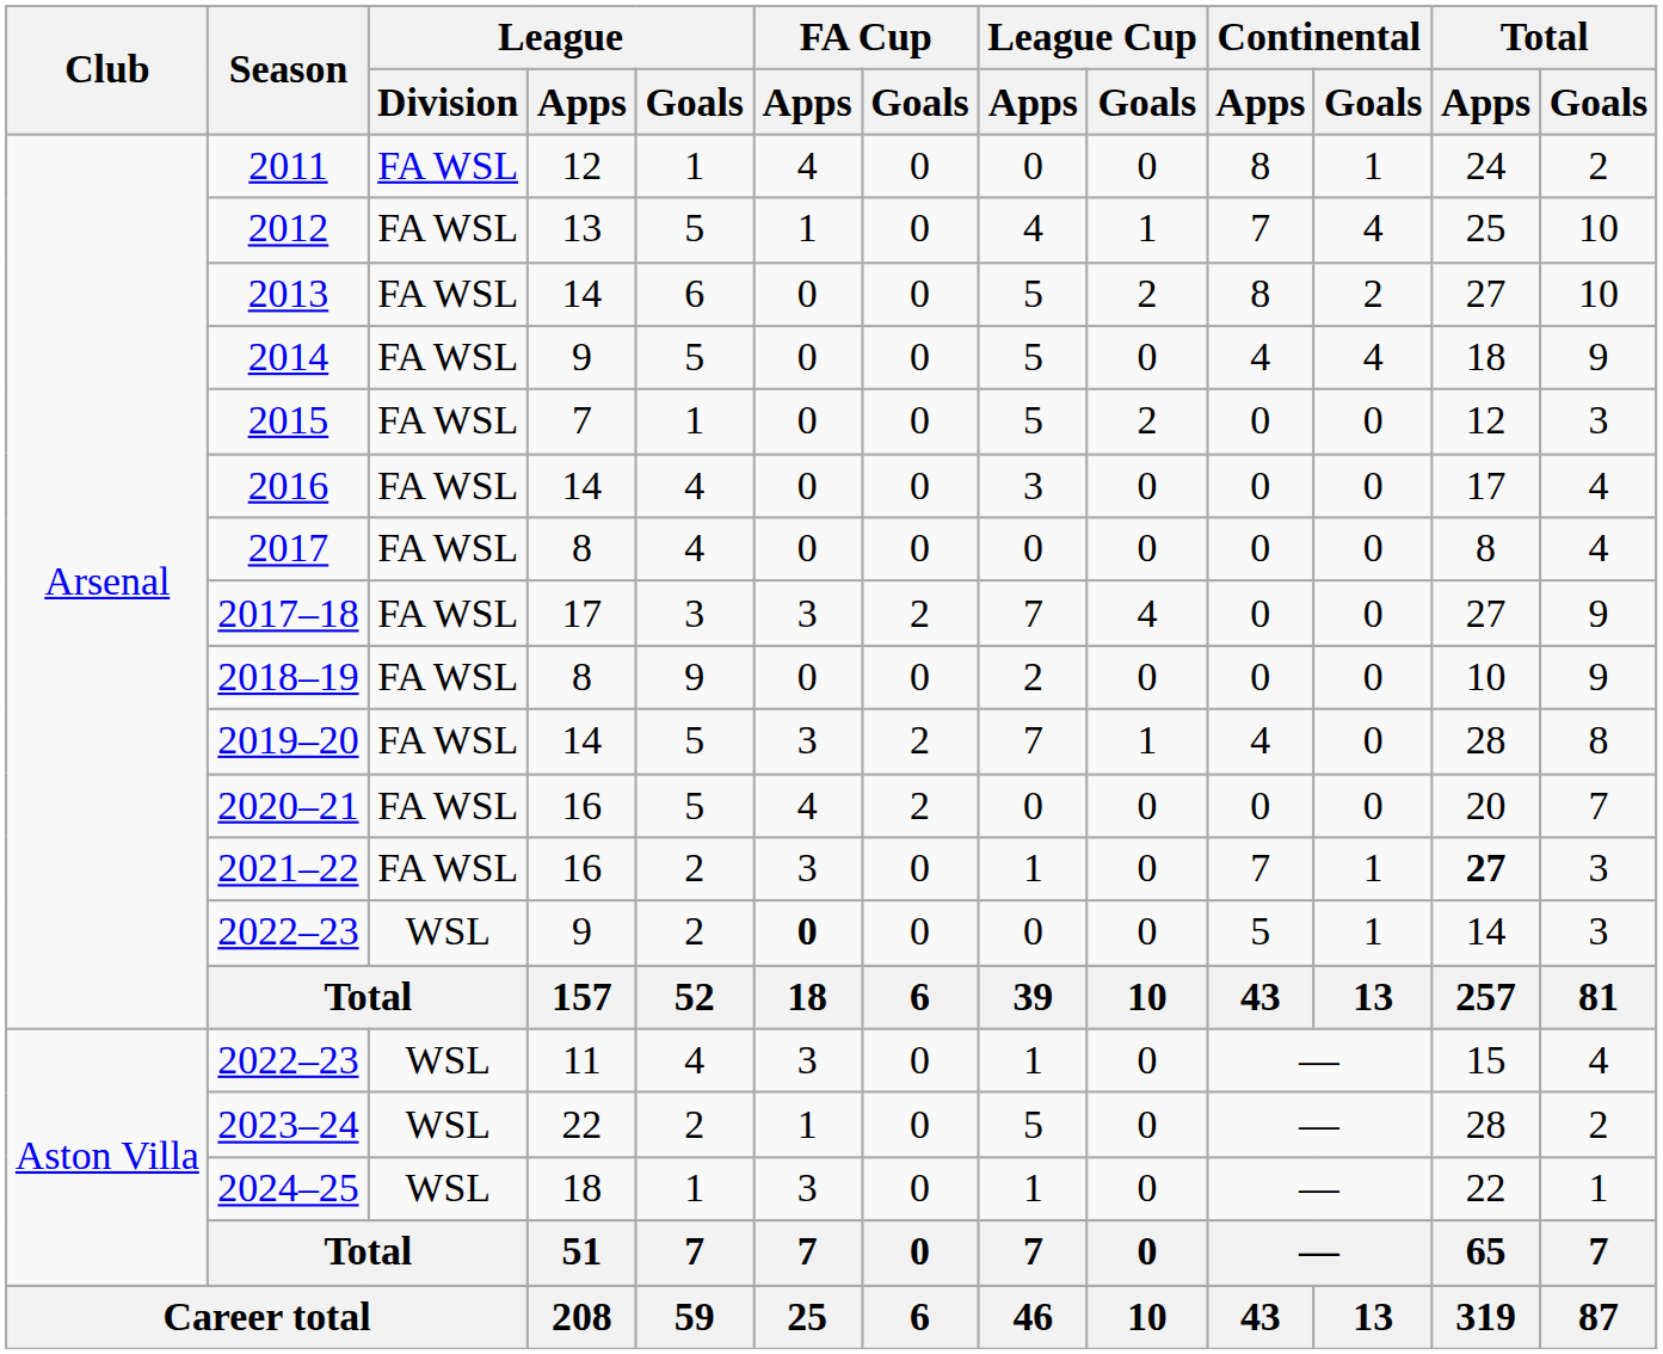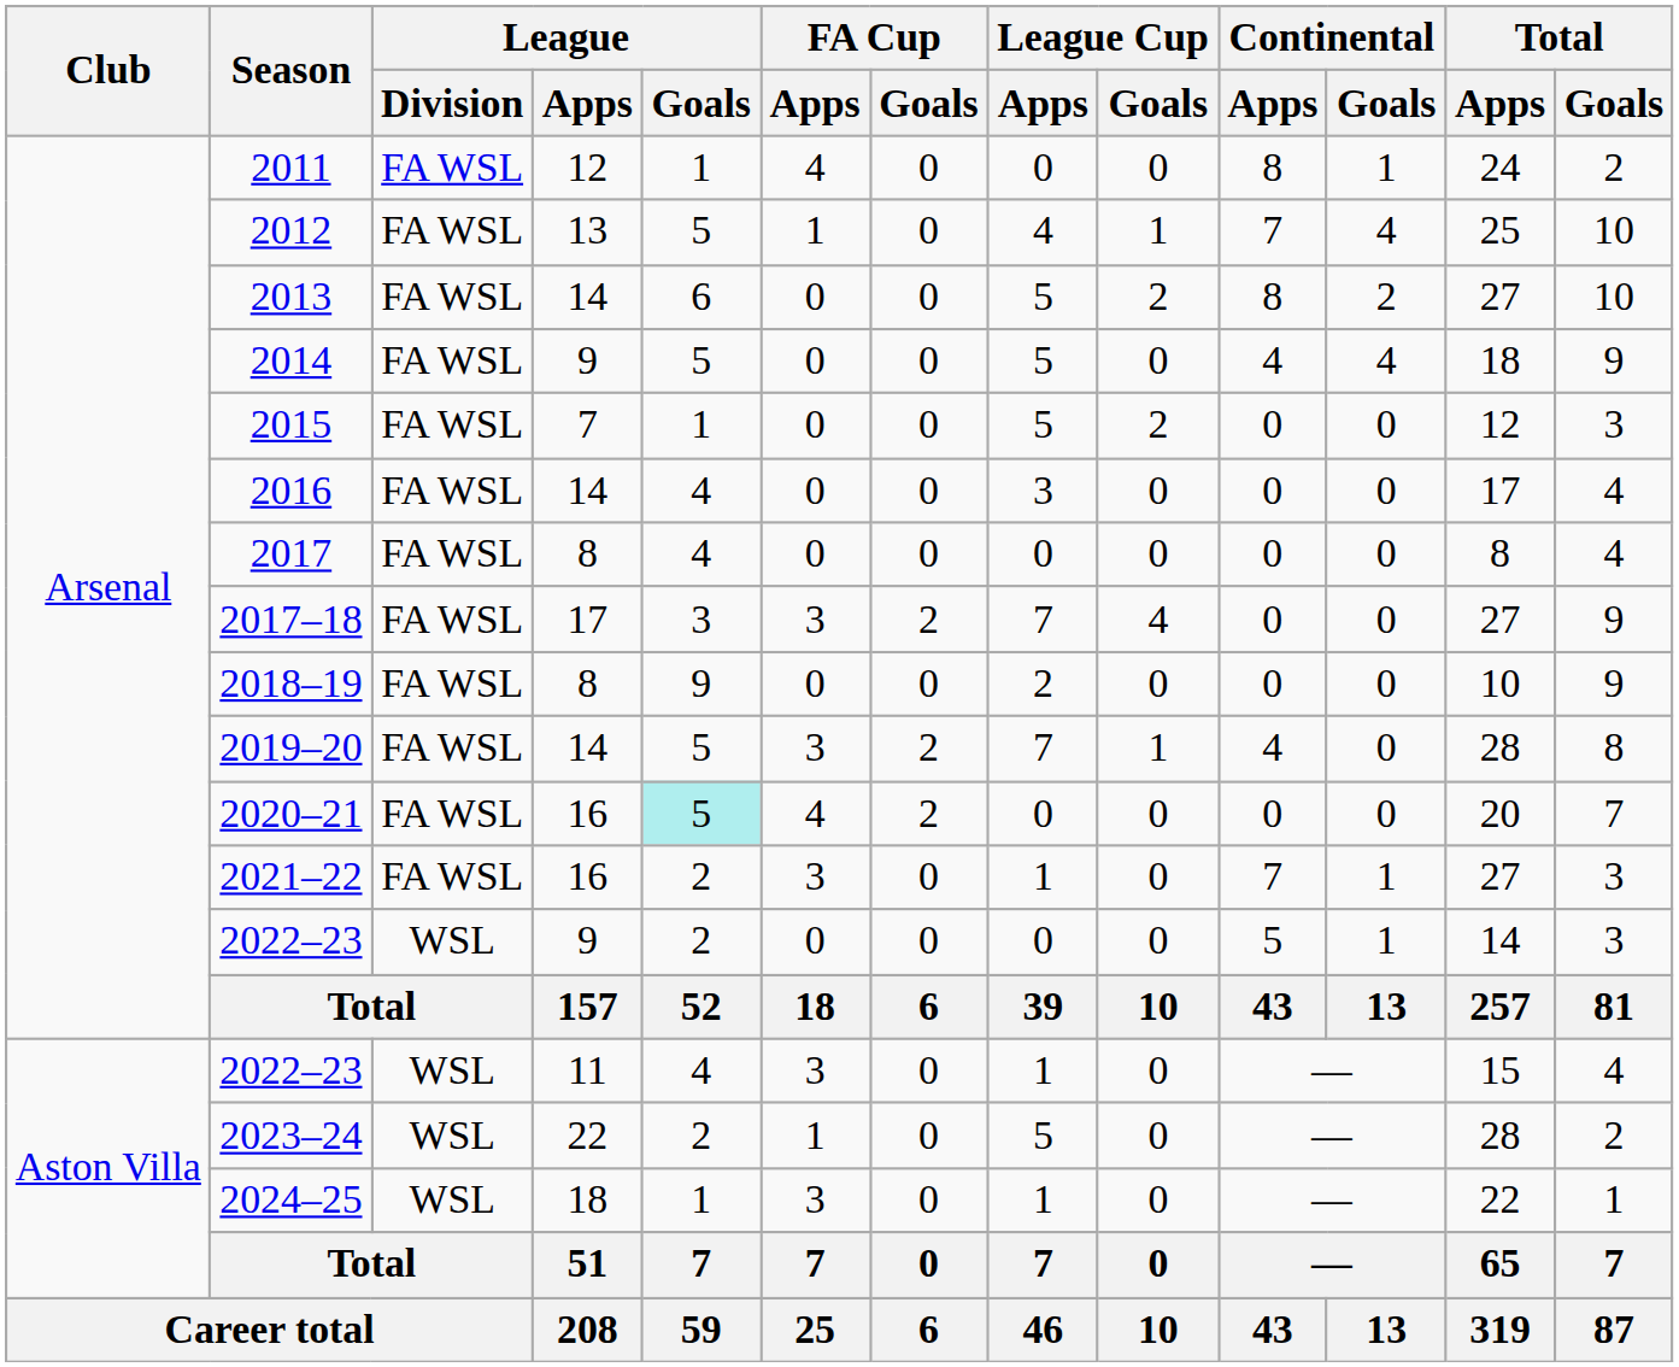2020–21 | League / Goals: no background -> paleturquoise background
2021–22 | Total / Apps: bold -> normal
2022–23 / 9 | FA Cup / Apps: bold -> normal
